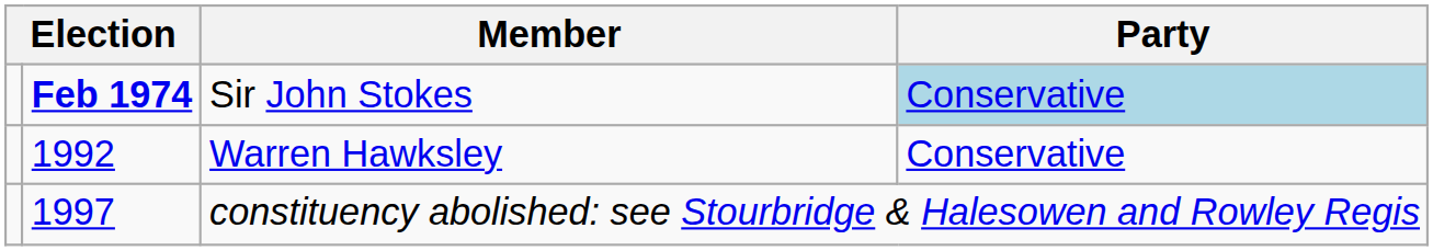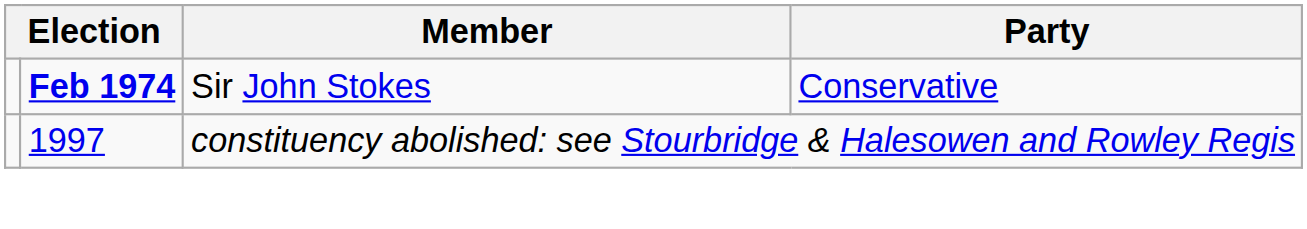Sir John Stokes | Party: lightblue background -> no background
- row: 1992 | Warren Hawksley | Conservative
